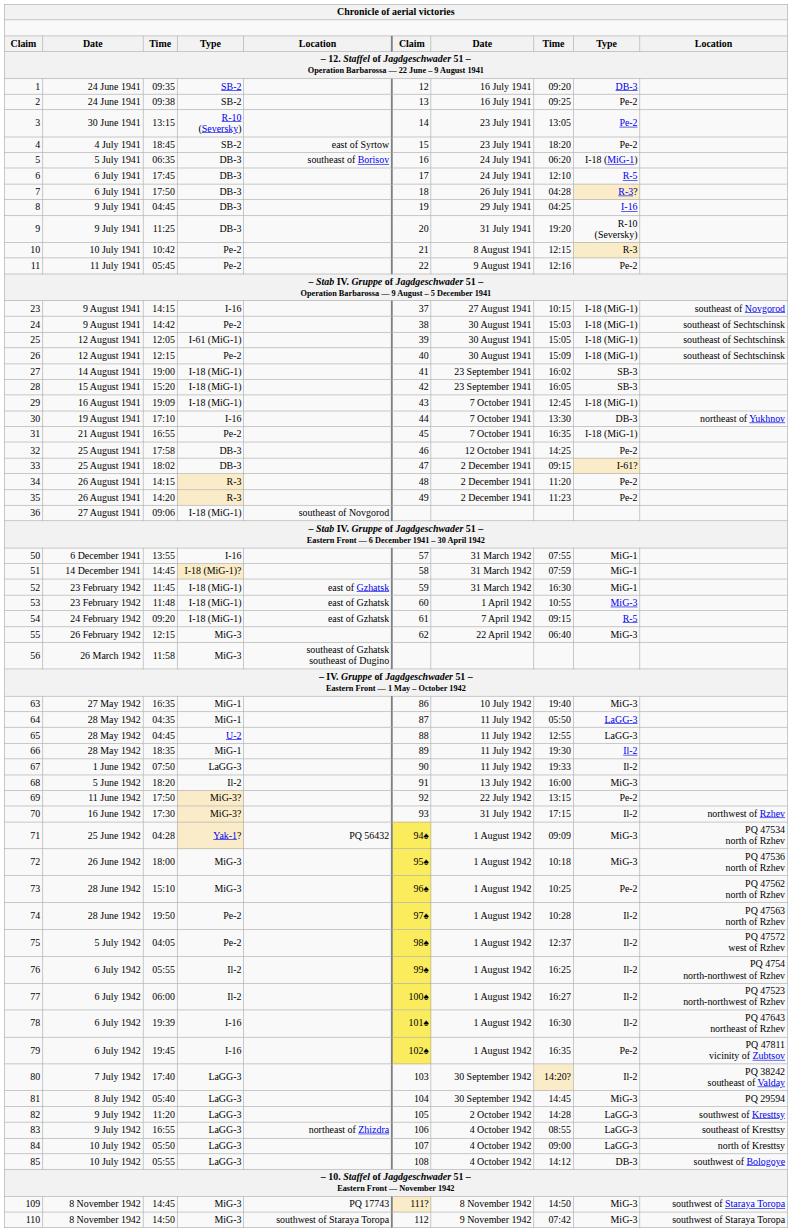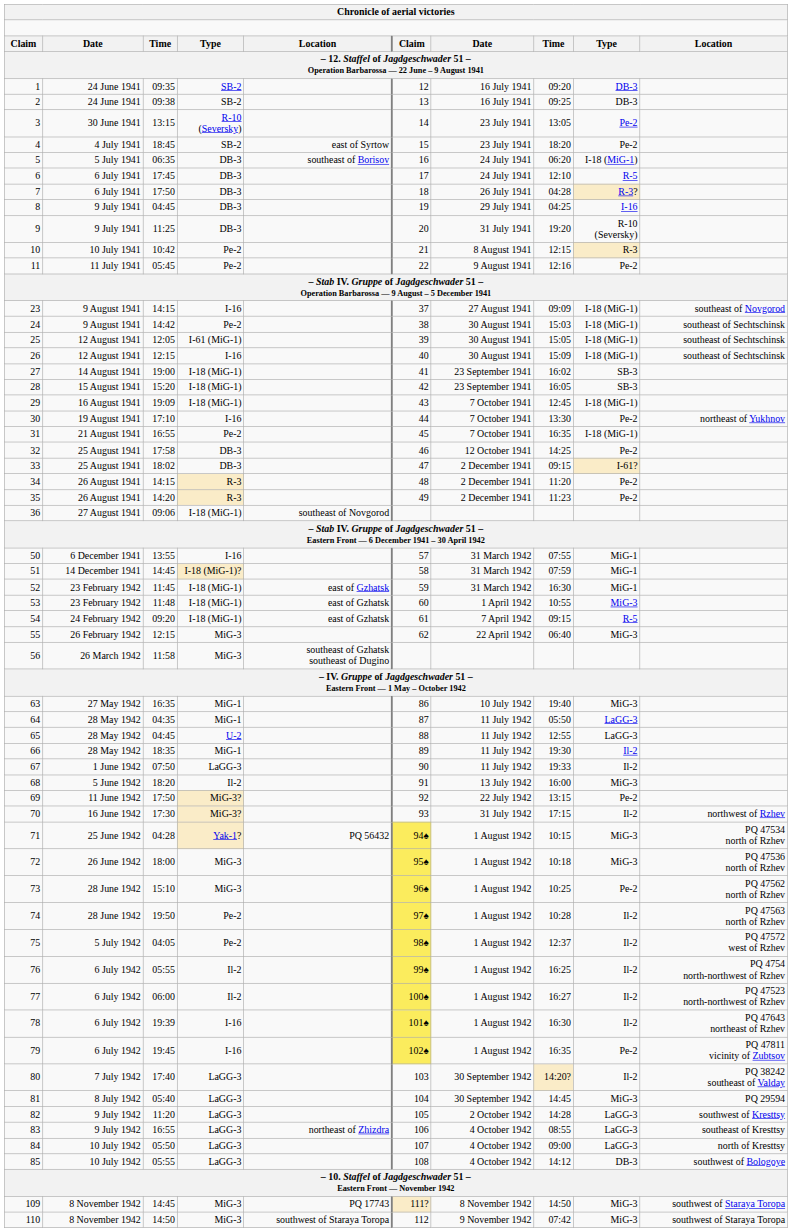2 | column 9: Pe-2 -> DB-3
23 | column 8: 10:15 -> 09:09
26 | column 4: Pe-2 -> I-16
30 | column 9: DB-3 -> Pe-2
71 | column 8: 09:09 -> 10:15
